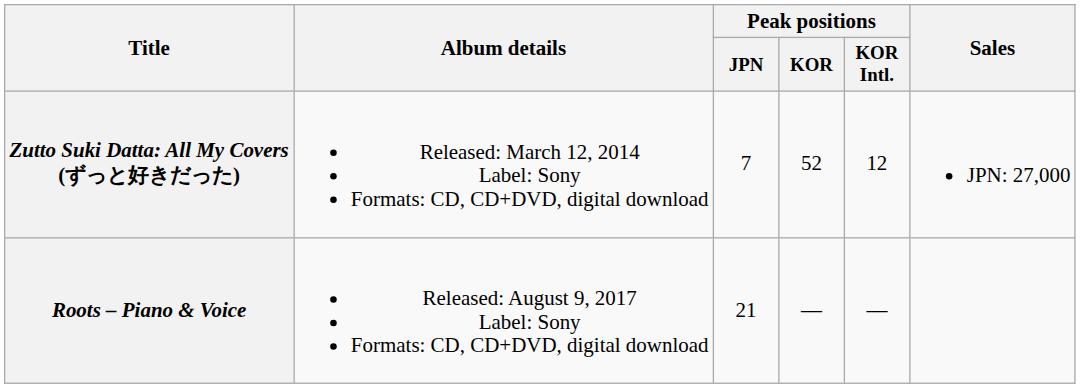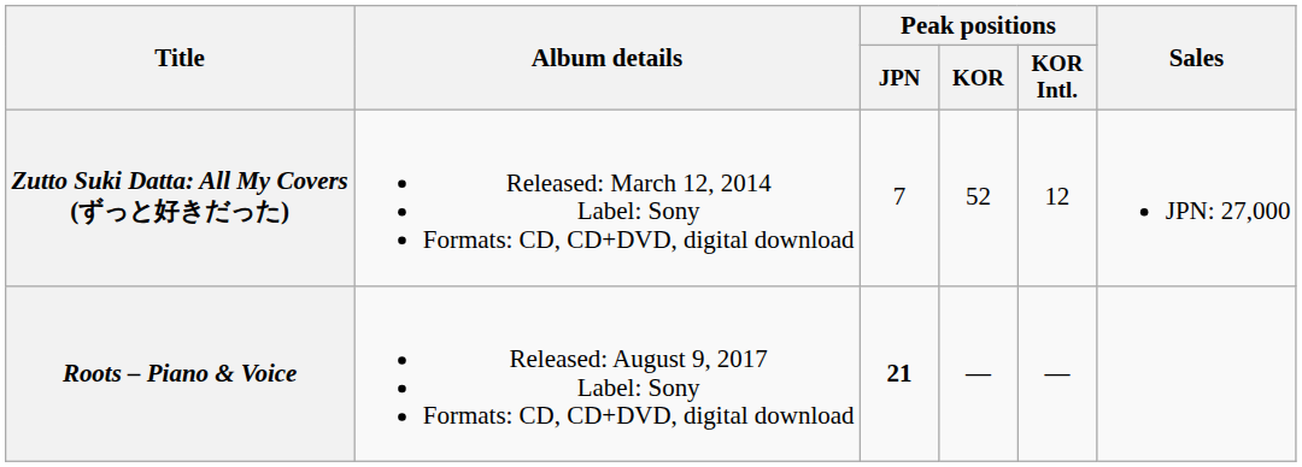Roots – Piano & Voice | Peak positions / JPN: normal -> bold
